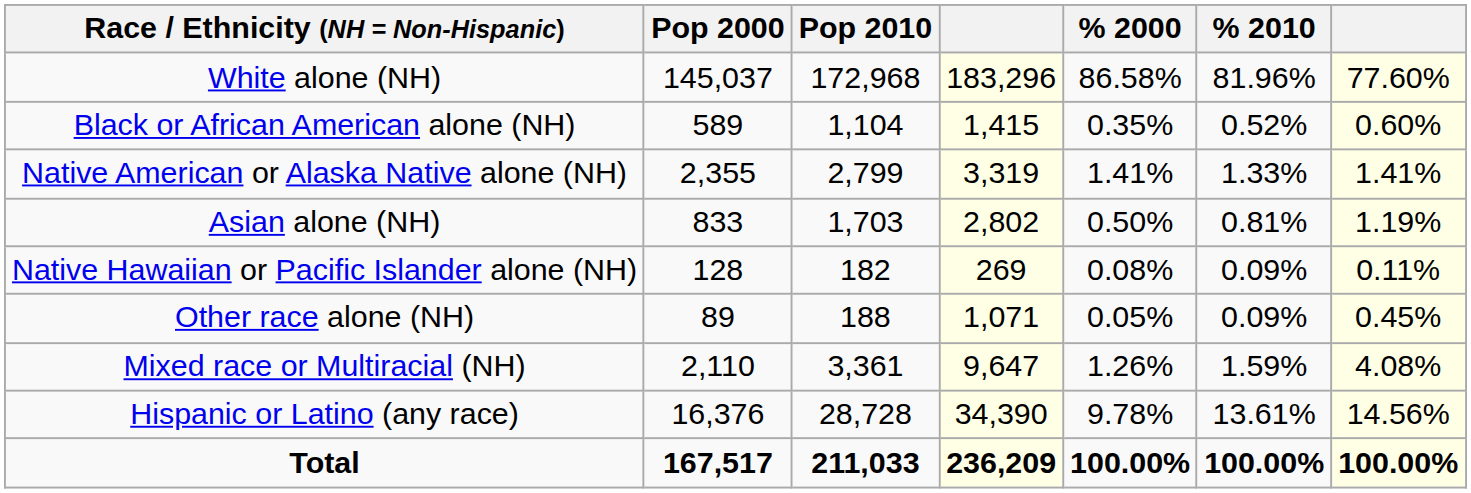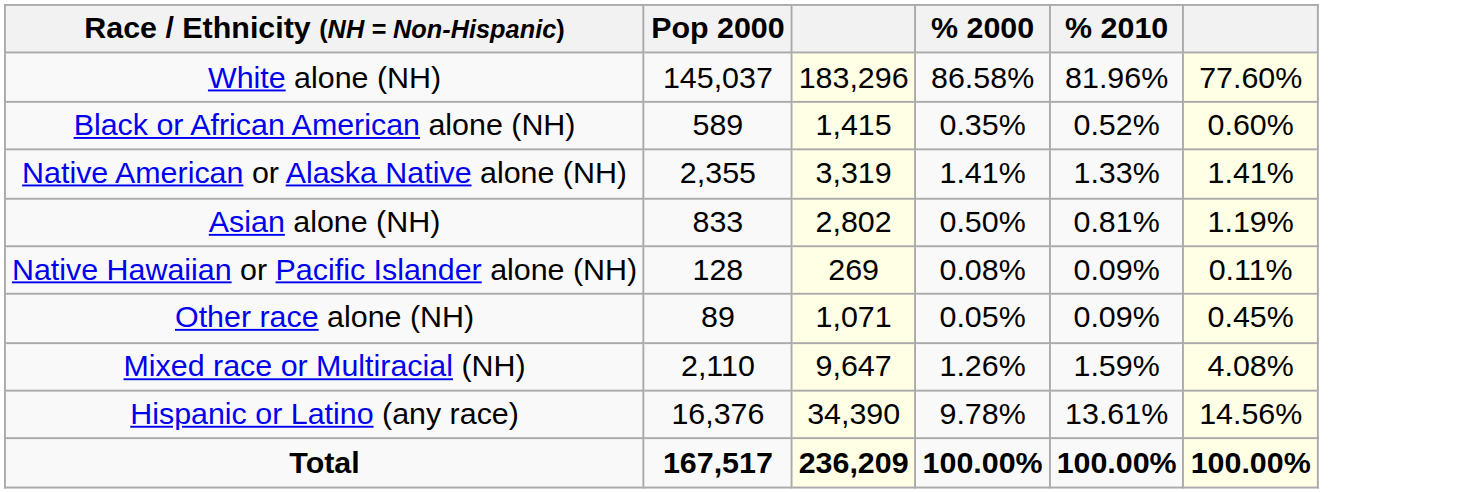- column: Pop 2010 | 172,968 | 1,104 | 2,799 | 1,703 | 182 | 188 | 3,361 | 28,728 | 211,033
